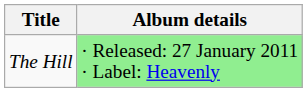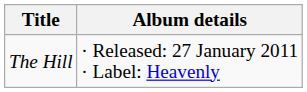The Hill | Album details: lightgreen background -> no background
